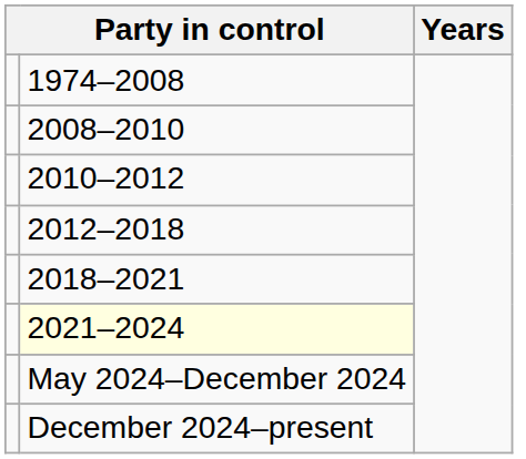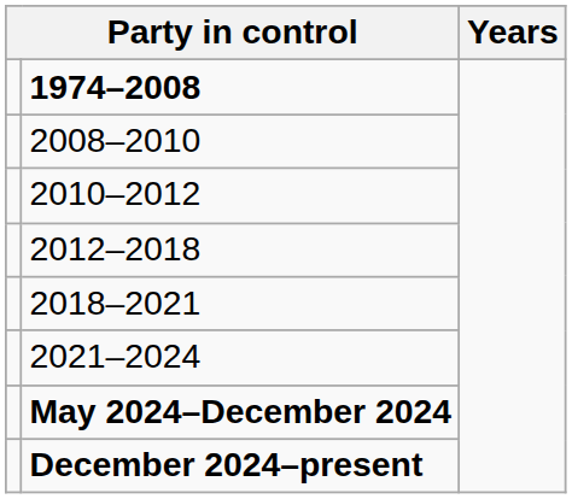1974–2008 | column 2: normal -> bold
2021–2024 | column 2: lightyellow background -> no background
May 2024–December 2024 | column 2: normal -> bold
December 2024–present | column 2: normal -> bold
